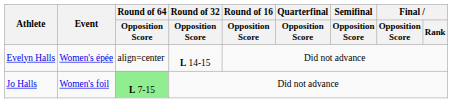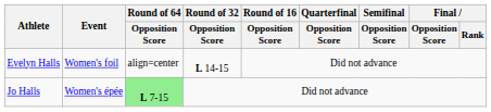Evelyn Halls | Event: Women's épée -> Women's foil
Jo Halls | Event: Women's foil -> Women's épée
